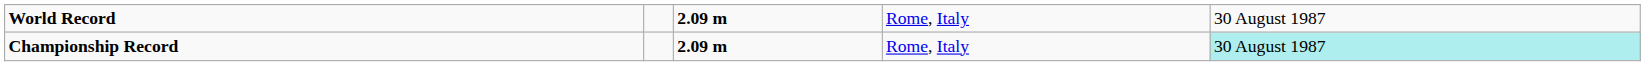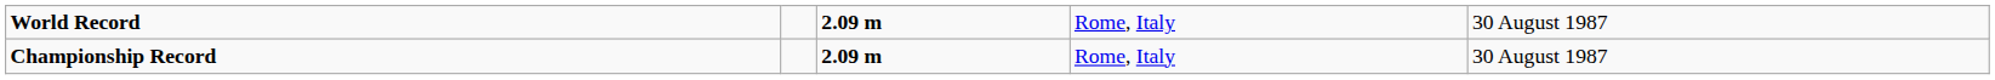Championship Record | column 5: paleturquoise background -> no background
